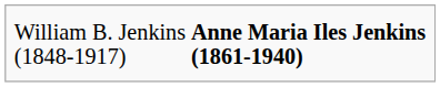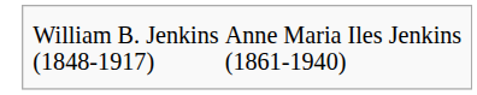William B. Jenkins (1848-1917) | column 2: bold -> normal
